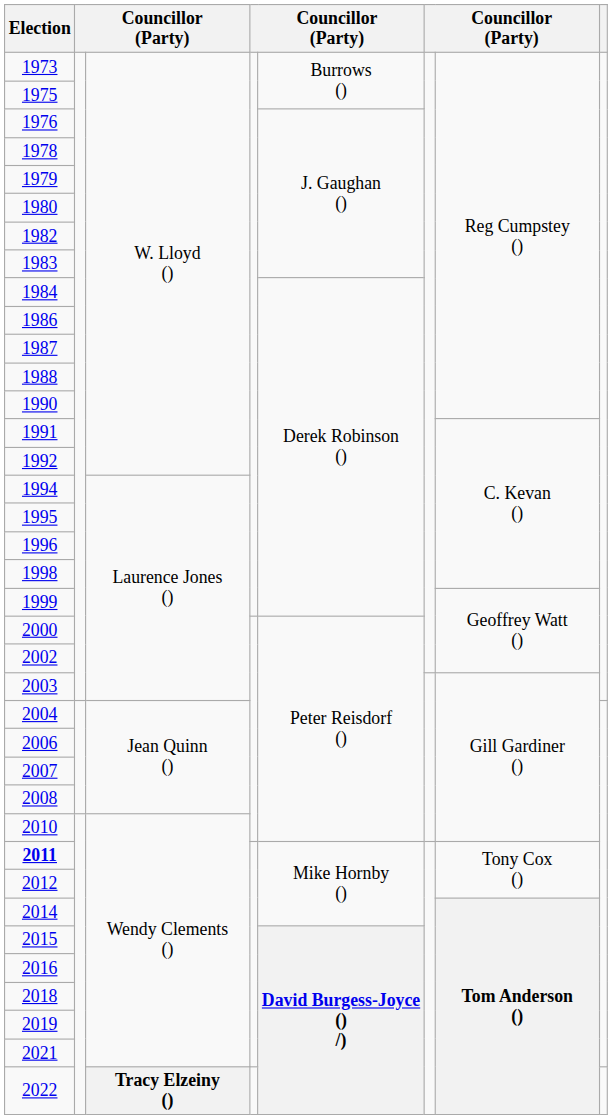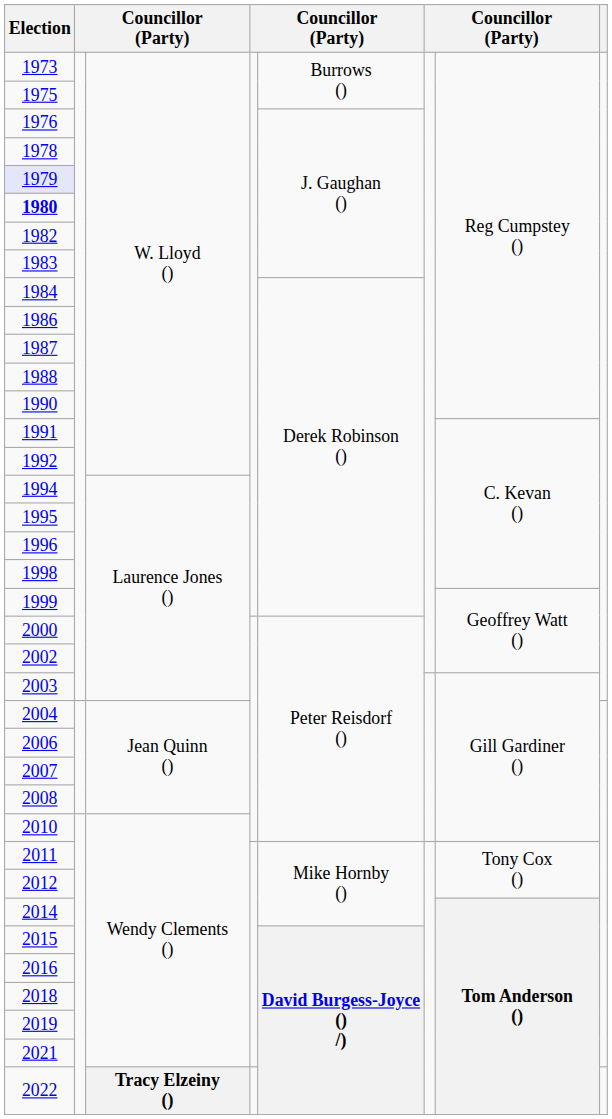1979 | Election: no background -> lavender background
1980 | Election: normal -> bold
2011 | Election: bold -> normal
